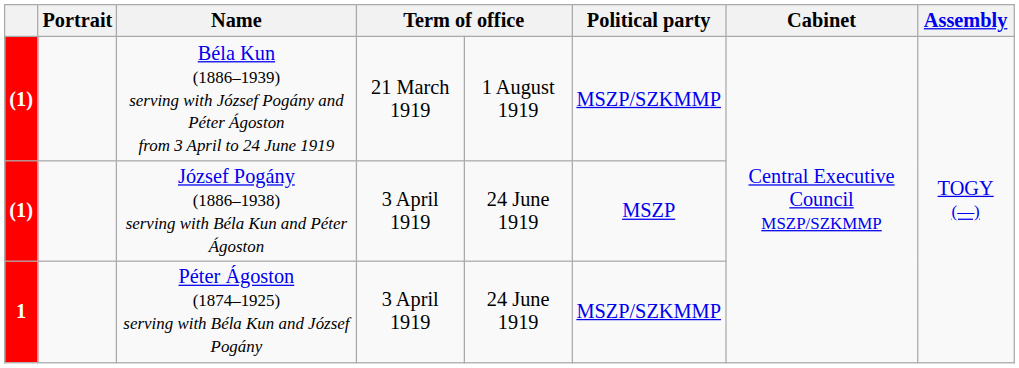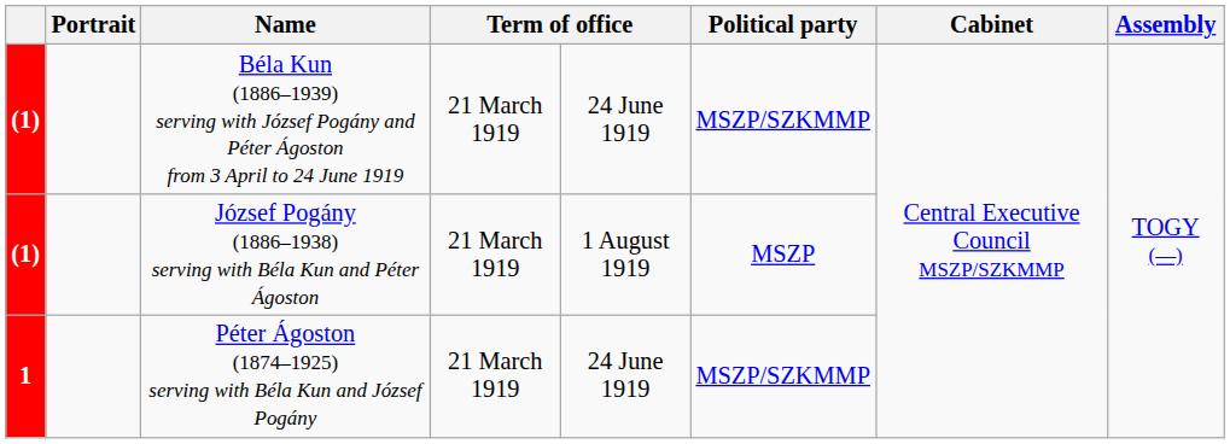row 2 | column 5: 1 August 1919 -> 24 June 1919
row 3 | column 4: 3 April 1919 -> 21 March 1919
row 3 | column 5: 24 June 1919 -> 1 August 1919
row 4 | column 4: 3 April 1919 -> 21 March 1919
